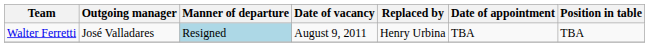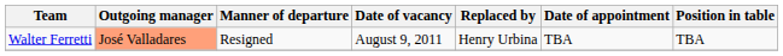Walter Ferretti | Outgoing manager: no background -> lightsalmon background
Walter Ferretti | Manner of departure: lightblue background -> no background
